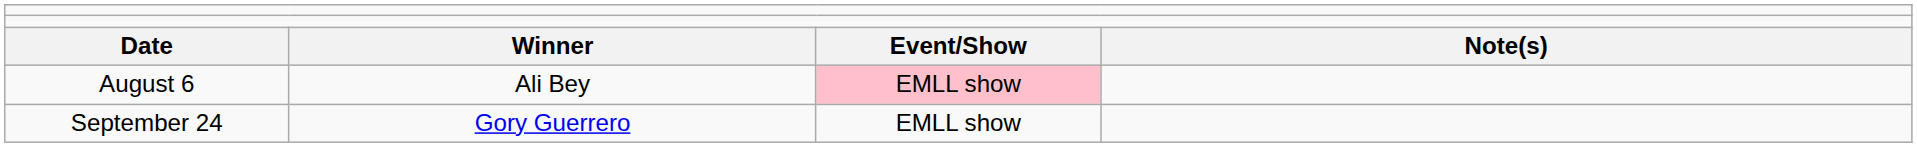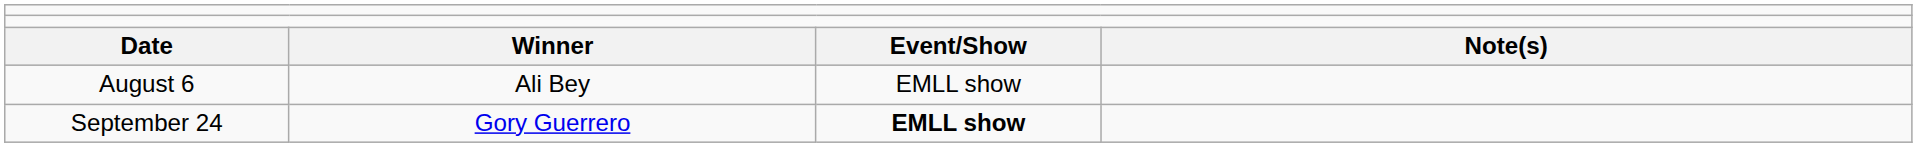August 6 | column 3: pink background -> no background
September 24 | column 3: normal -> bold
